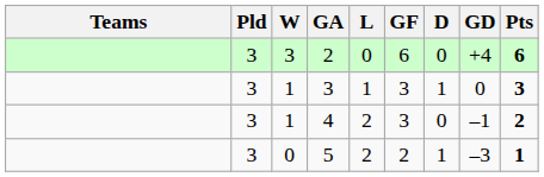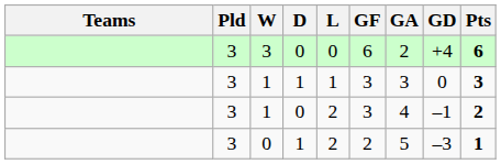columns swapped: D <-> GA
